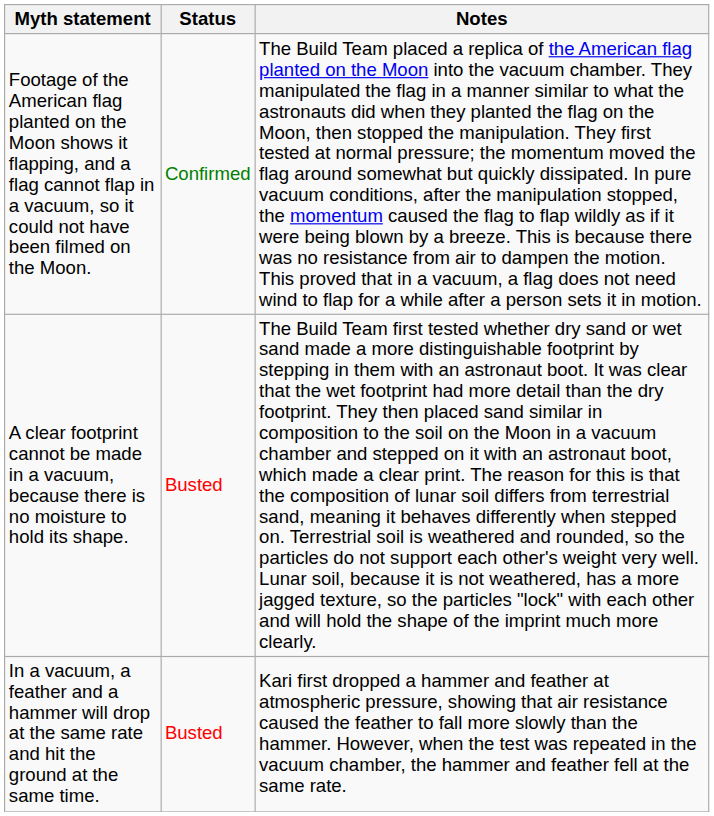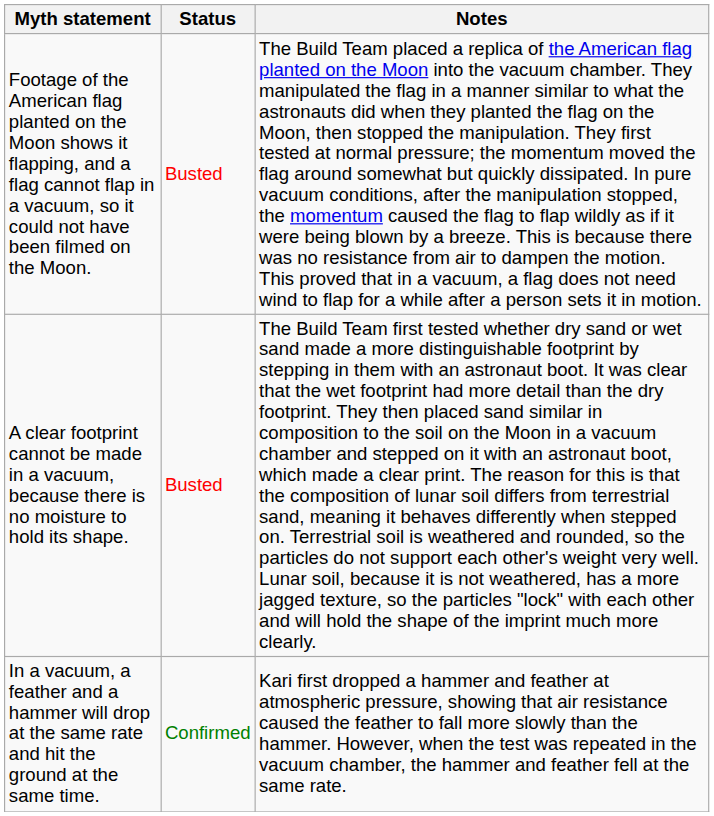row 2 | Status: Confirmed -> Busted
row 4 | Status: Busted -> Confirmed
